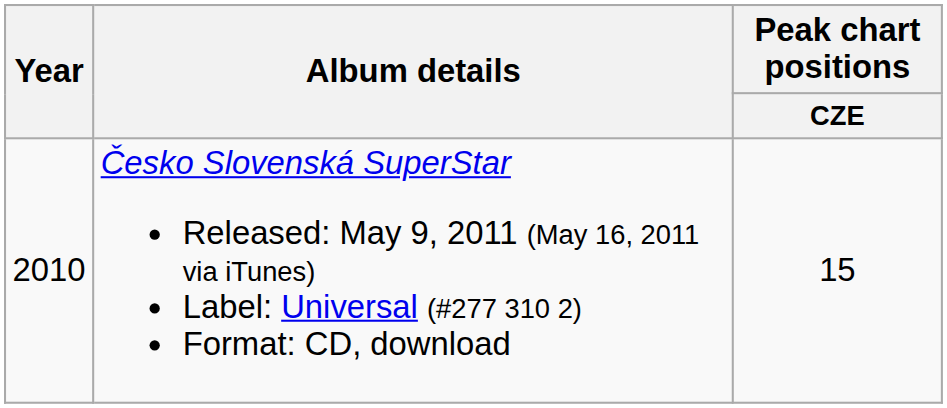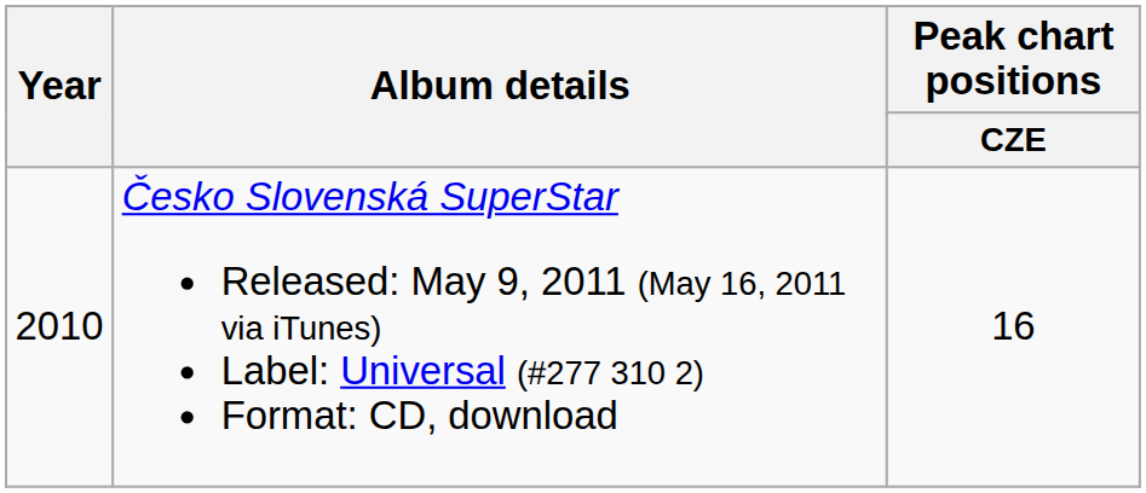row 3 | Peak chart positions / CZE: 15 -> 16
